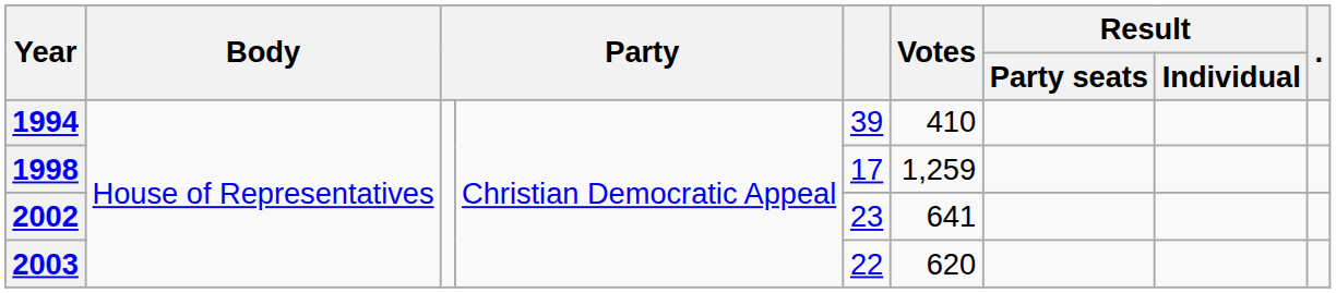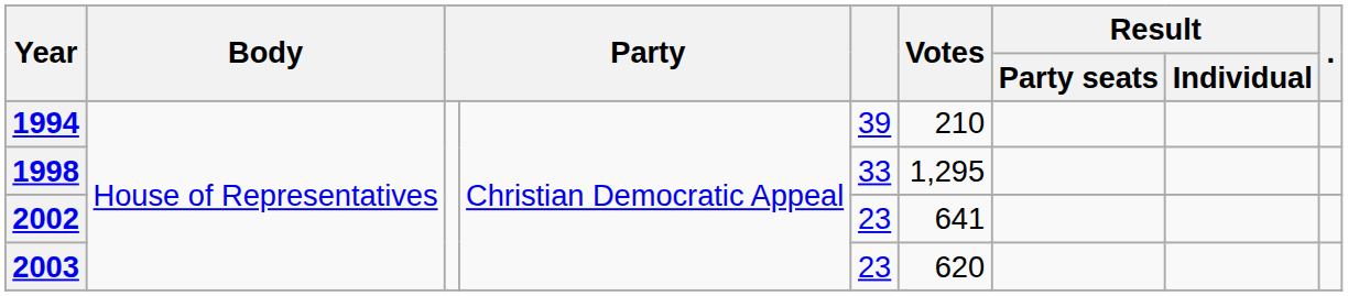1994 | Votes: 410 -> 210
1998 | column 5: 17 -> 33
1998 | Votes: 1,259 -> 1,295
2003 | column 5: 22 -> 23
